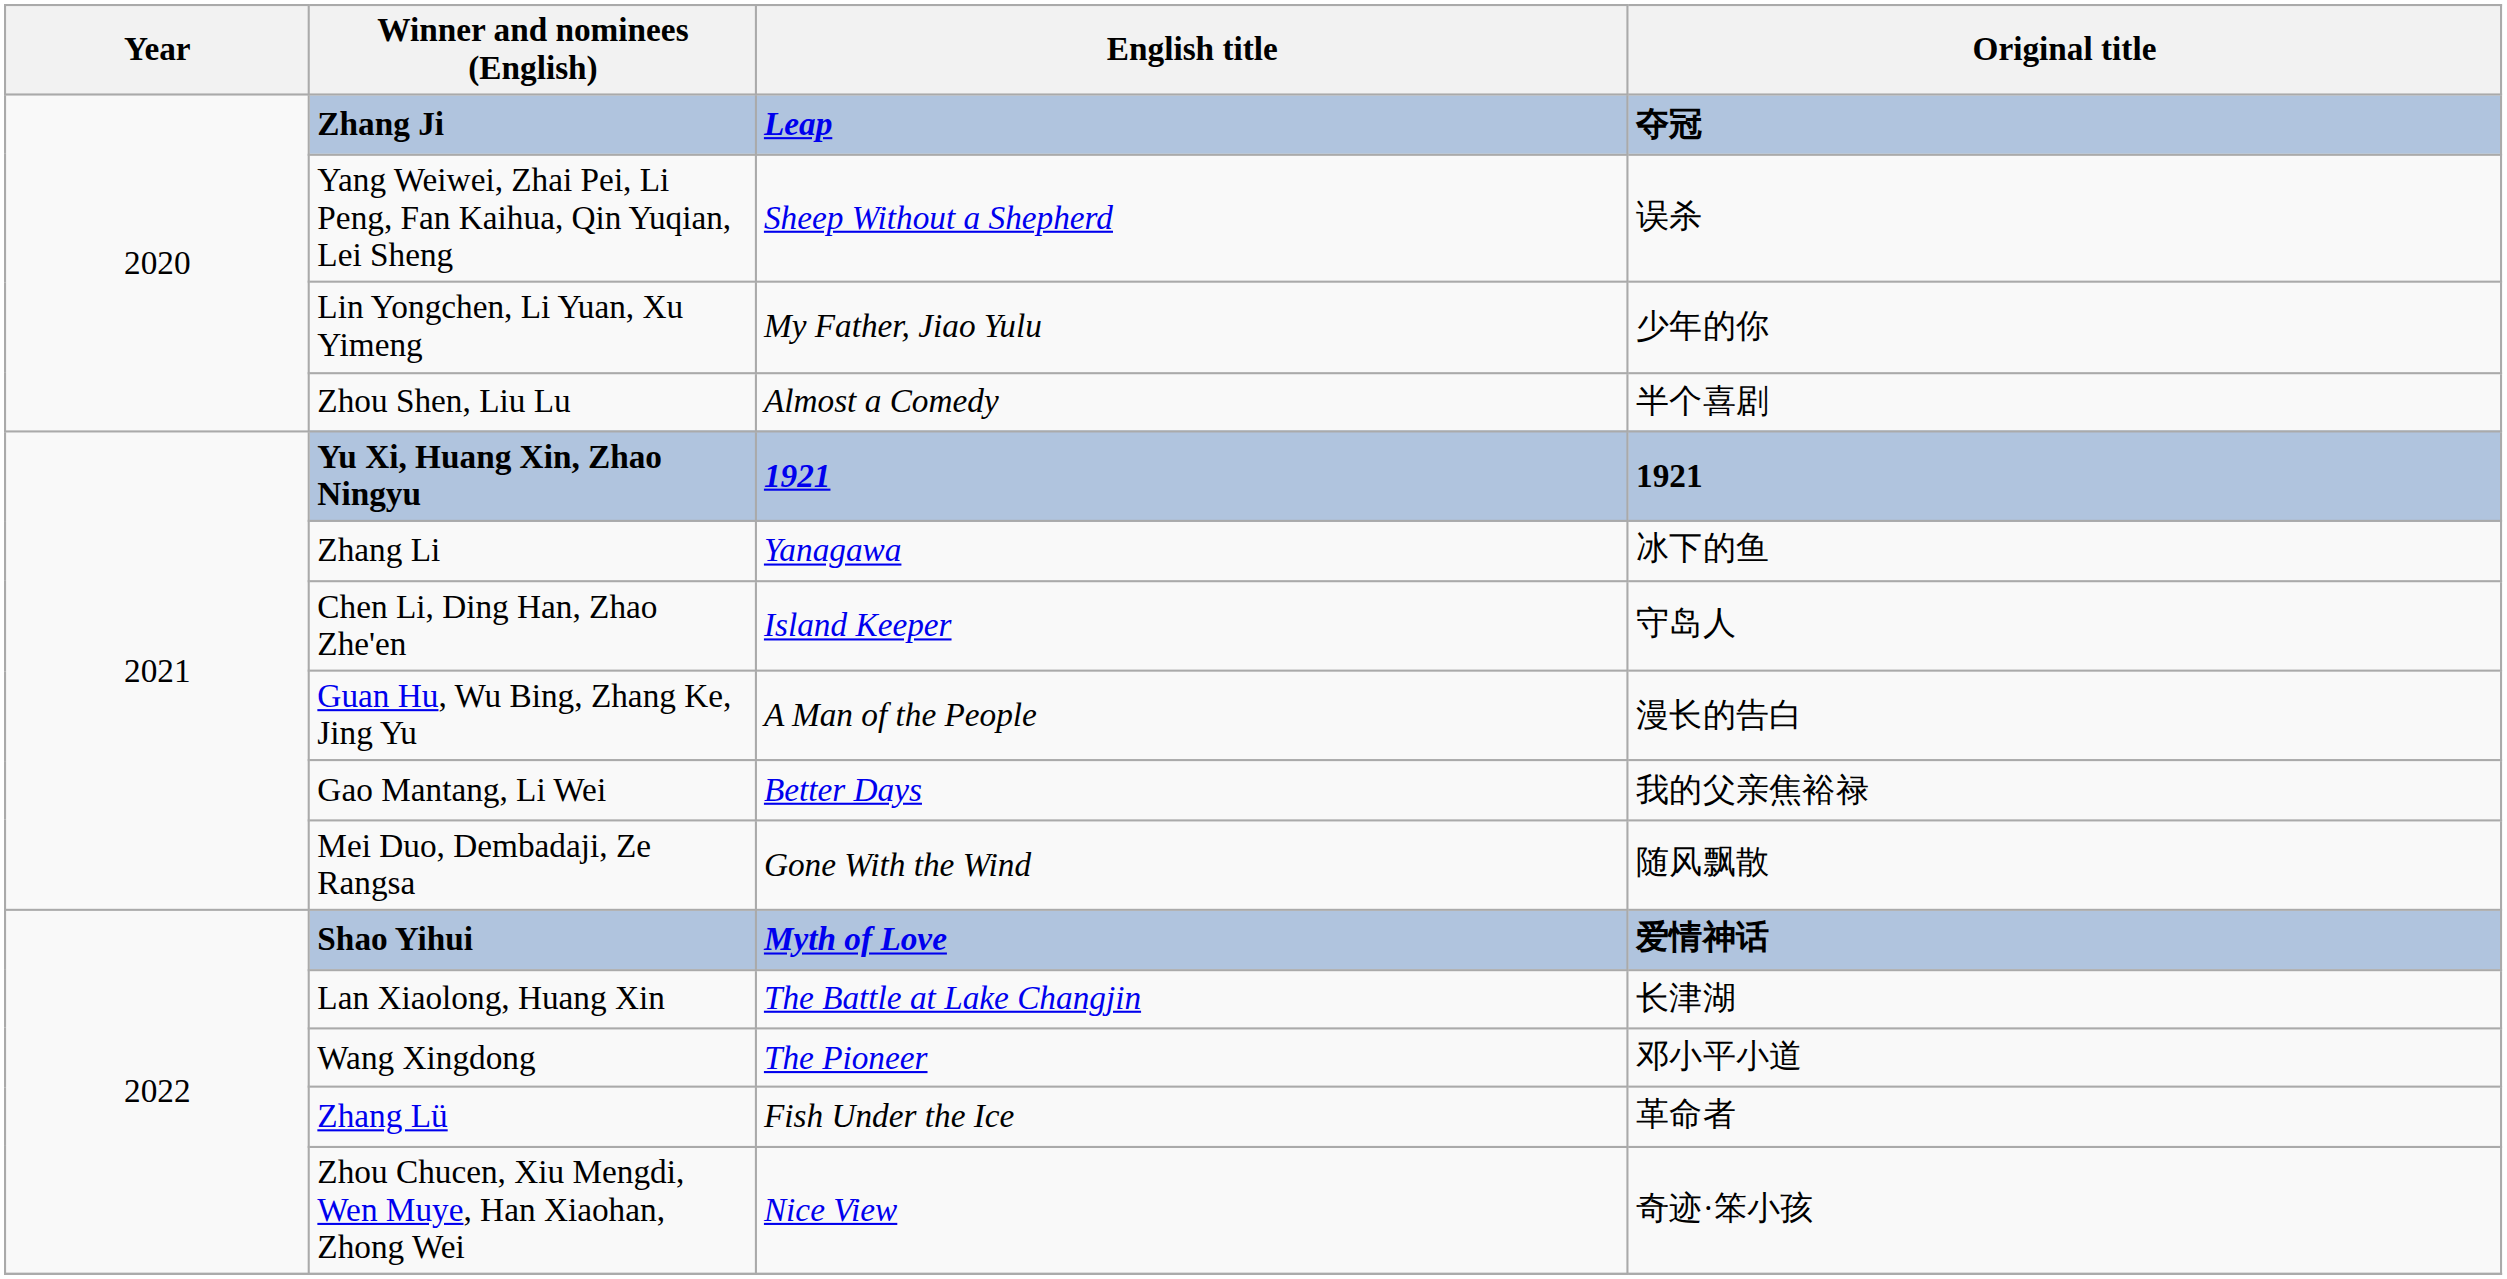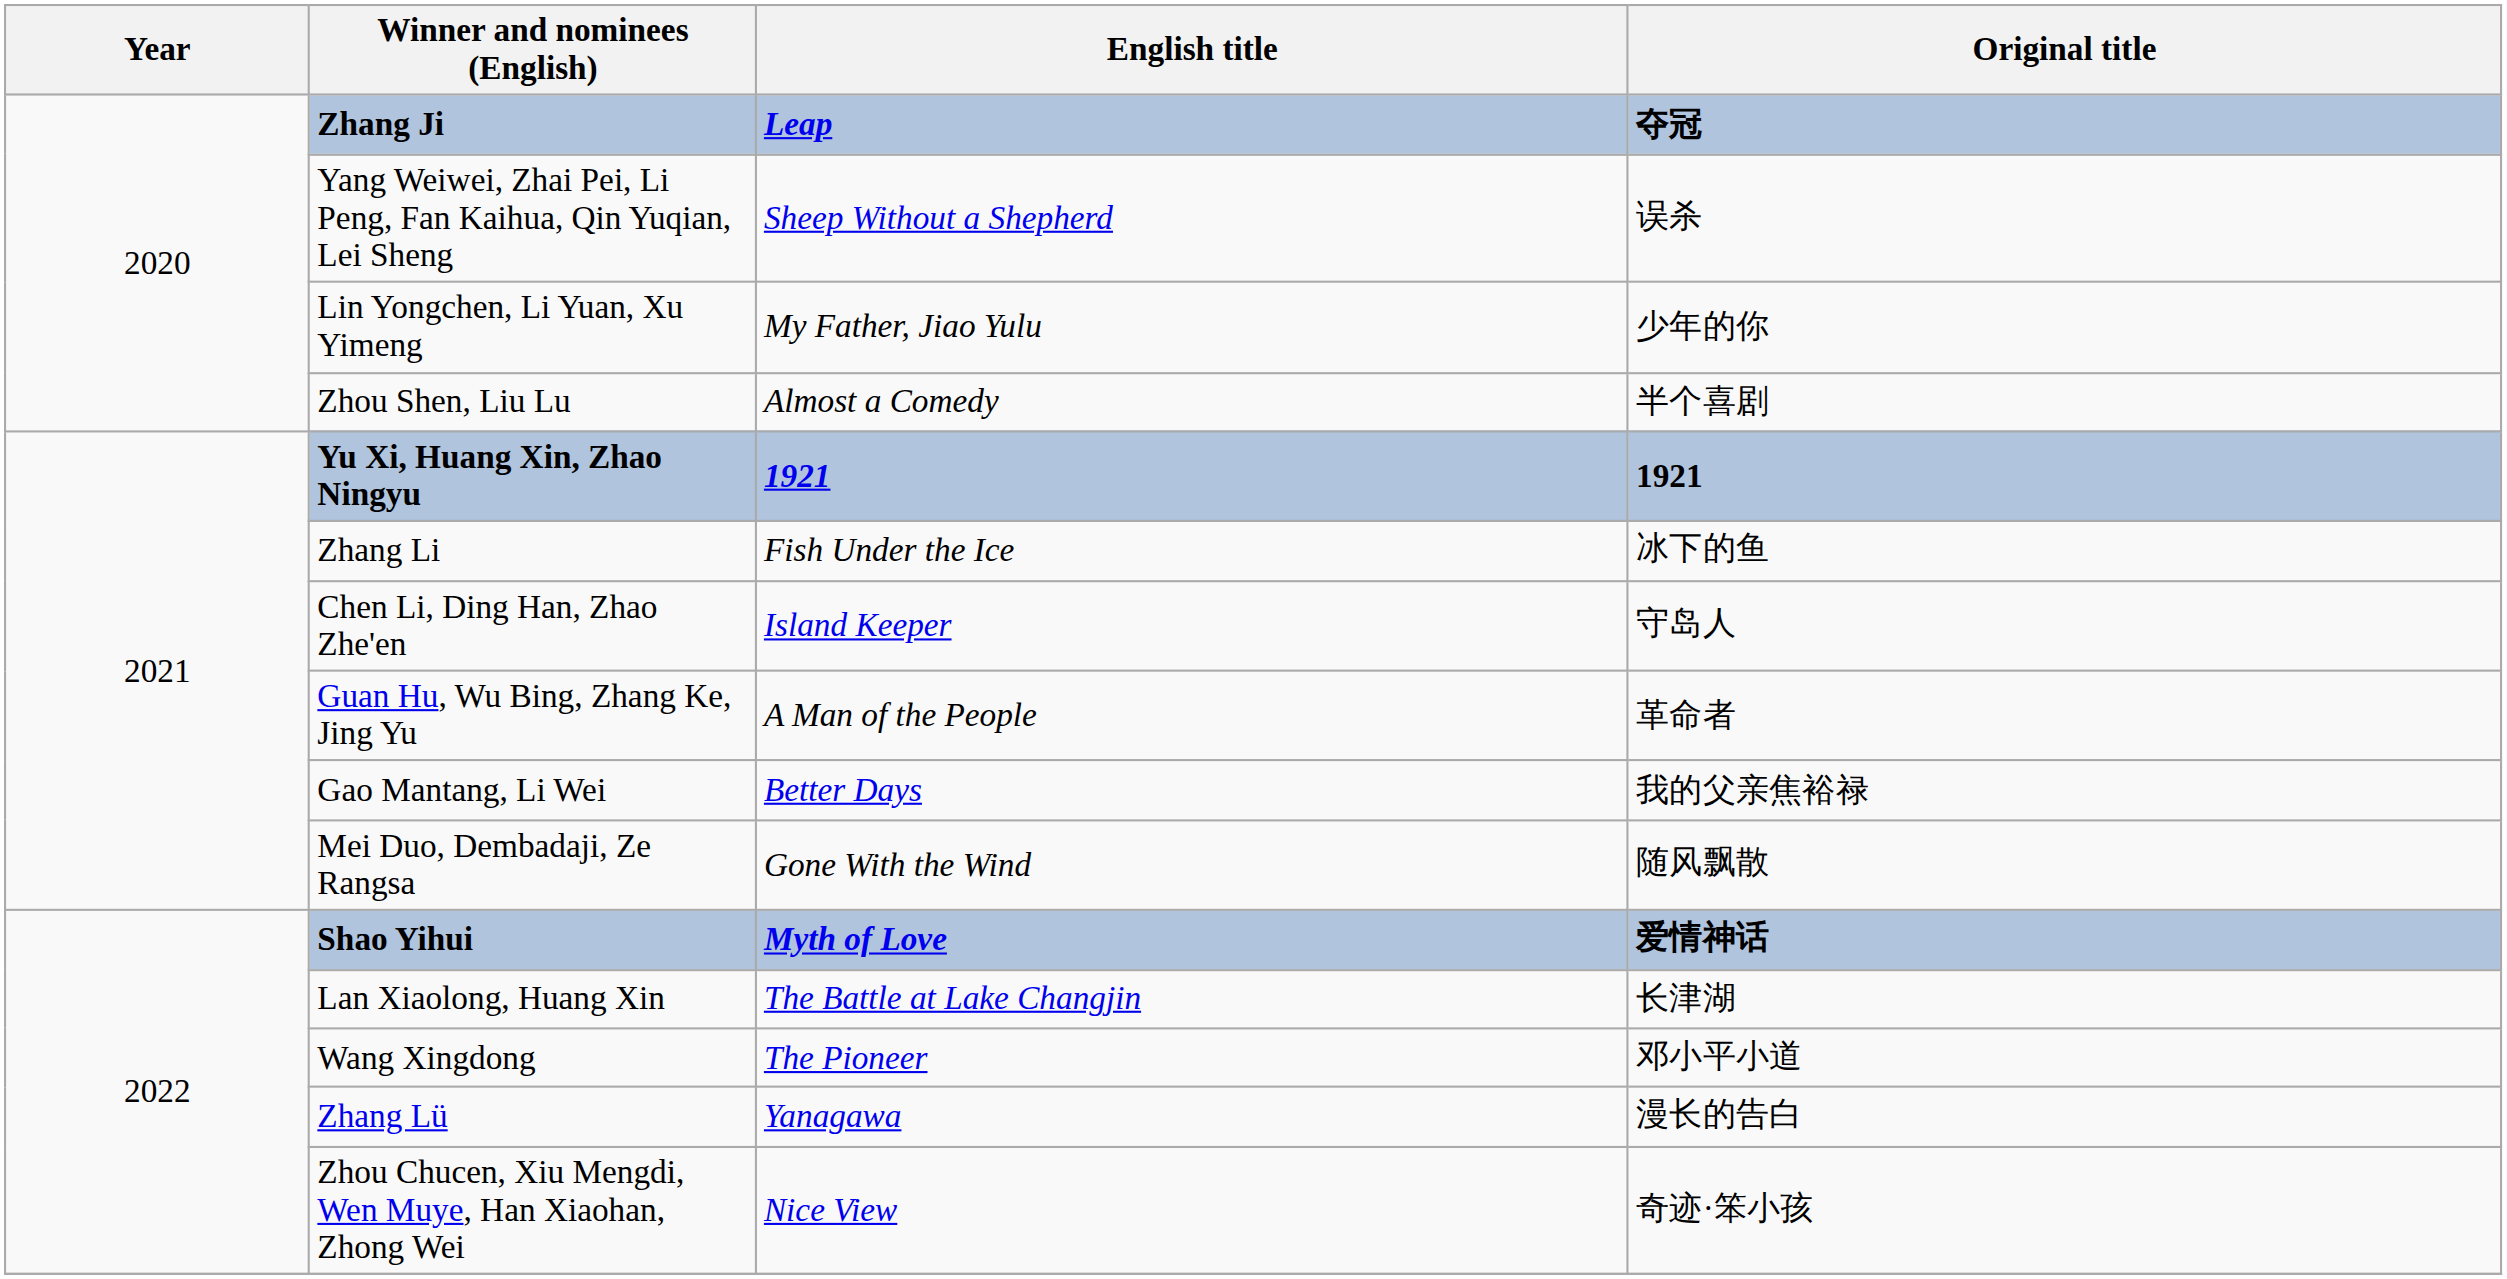Zhang Li | English title: Yanagawa -> Fish Under the Ice
Guan Hu, Wu Bing, Zhang Ke, Jing Yu | Original title: 漫长的告白 -> 革命者
Zhang Lü | English title: Fish Under the Ice -> Yanagawa
Zhang Lü | Original title: 革命者 -> 漫长的告白
